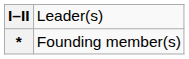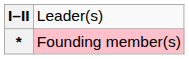* | column 2: no background -> pink background
